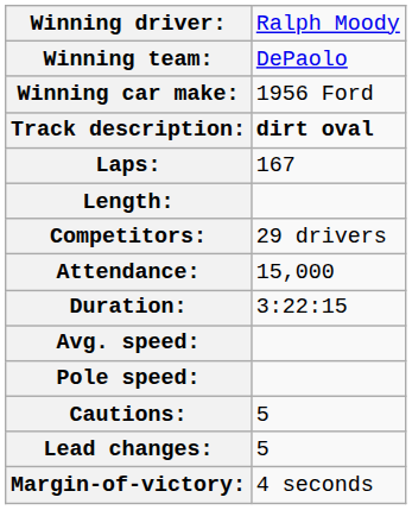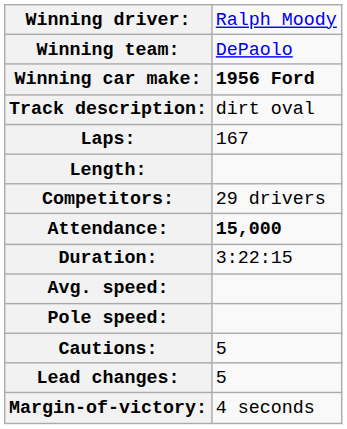Winning car make: | column 2: normal -> bold
Track description: | column 2: bold -> normal
Attendance: | column 2: normal -> bold
